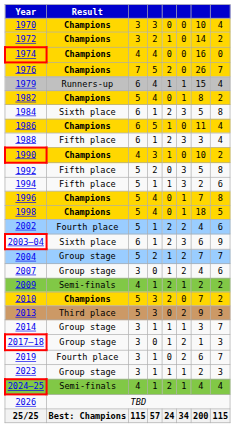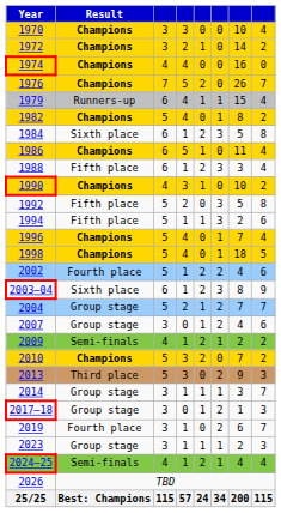1996 | column 8: 8 -> 4
2003–04 | column 7: 6 -> 8
